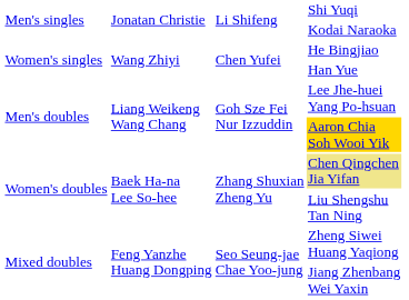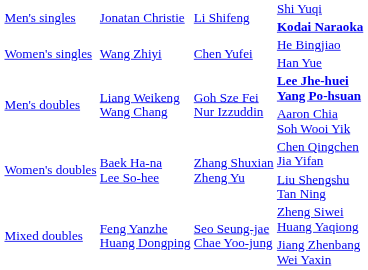Kodai Naraoka | column 4: normal -> bold
Lee Jhe-huei Yang Po-hsuan | column 4: normal -> bold
Aaron Chia Soh Wooi Yik | column 4: gold background -> no background
Chen Qingchen Jia Yifan | column 4: khaki background -> no background
